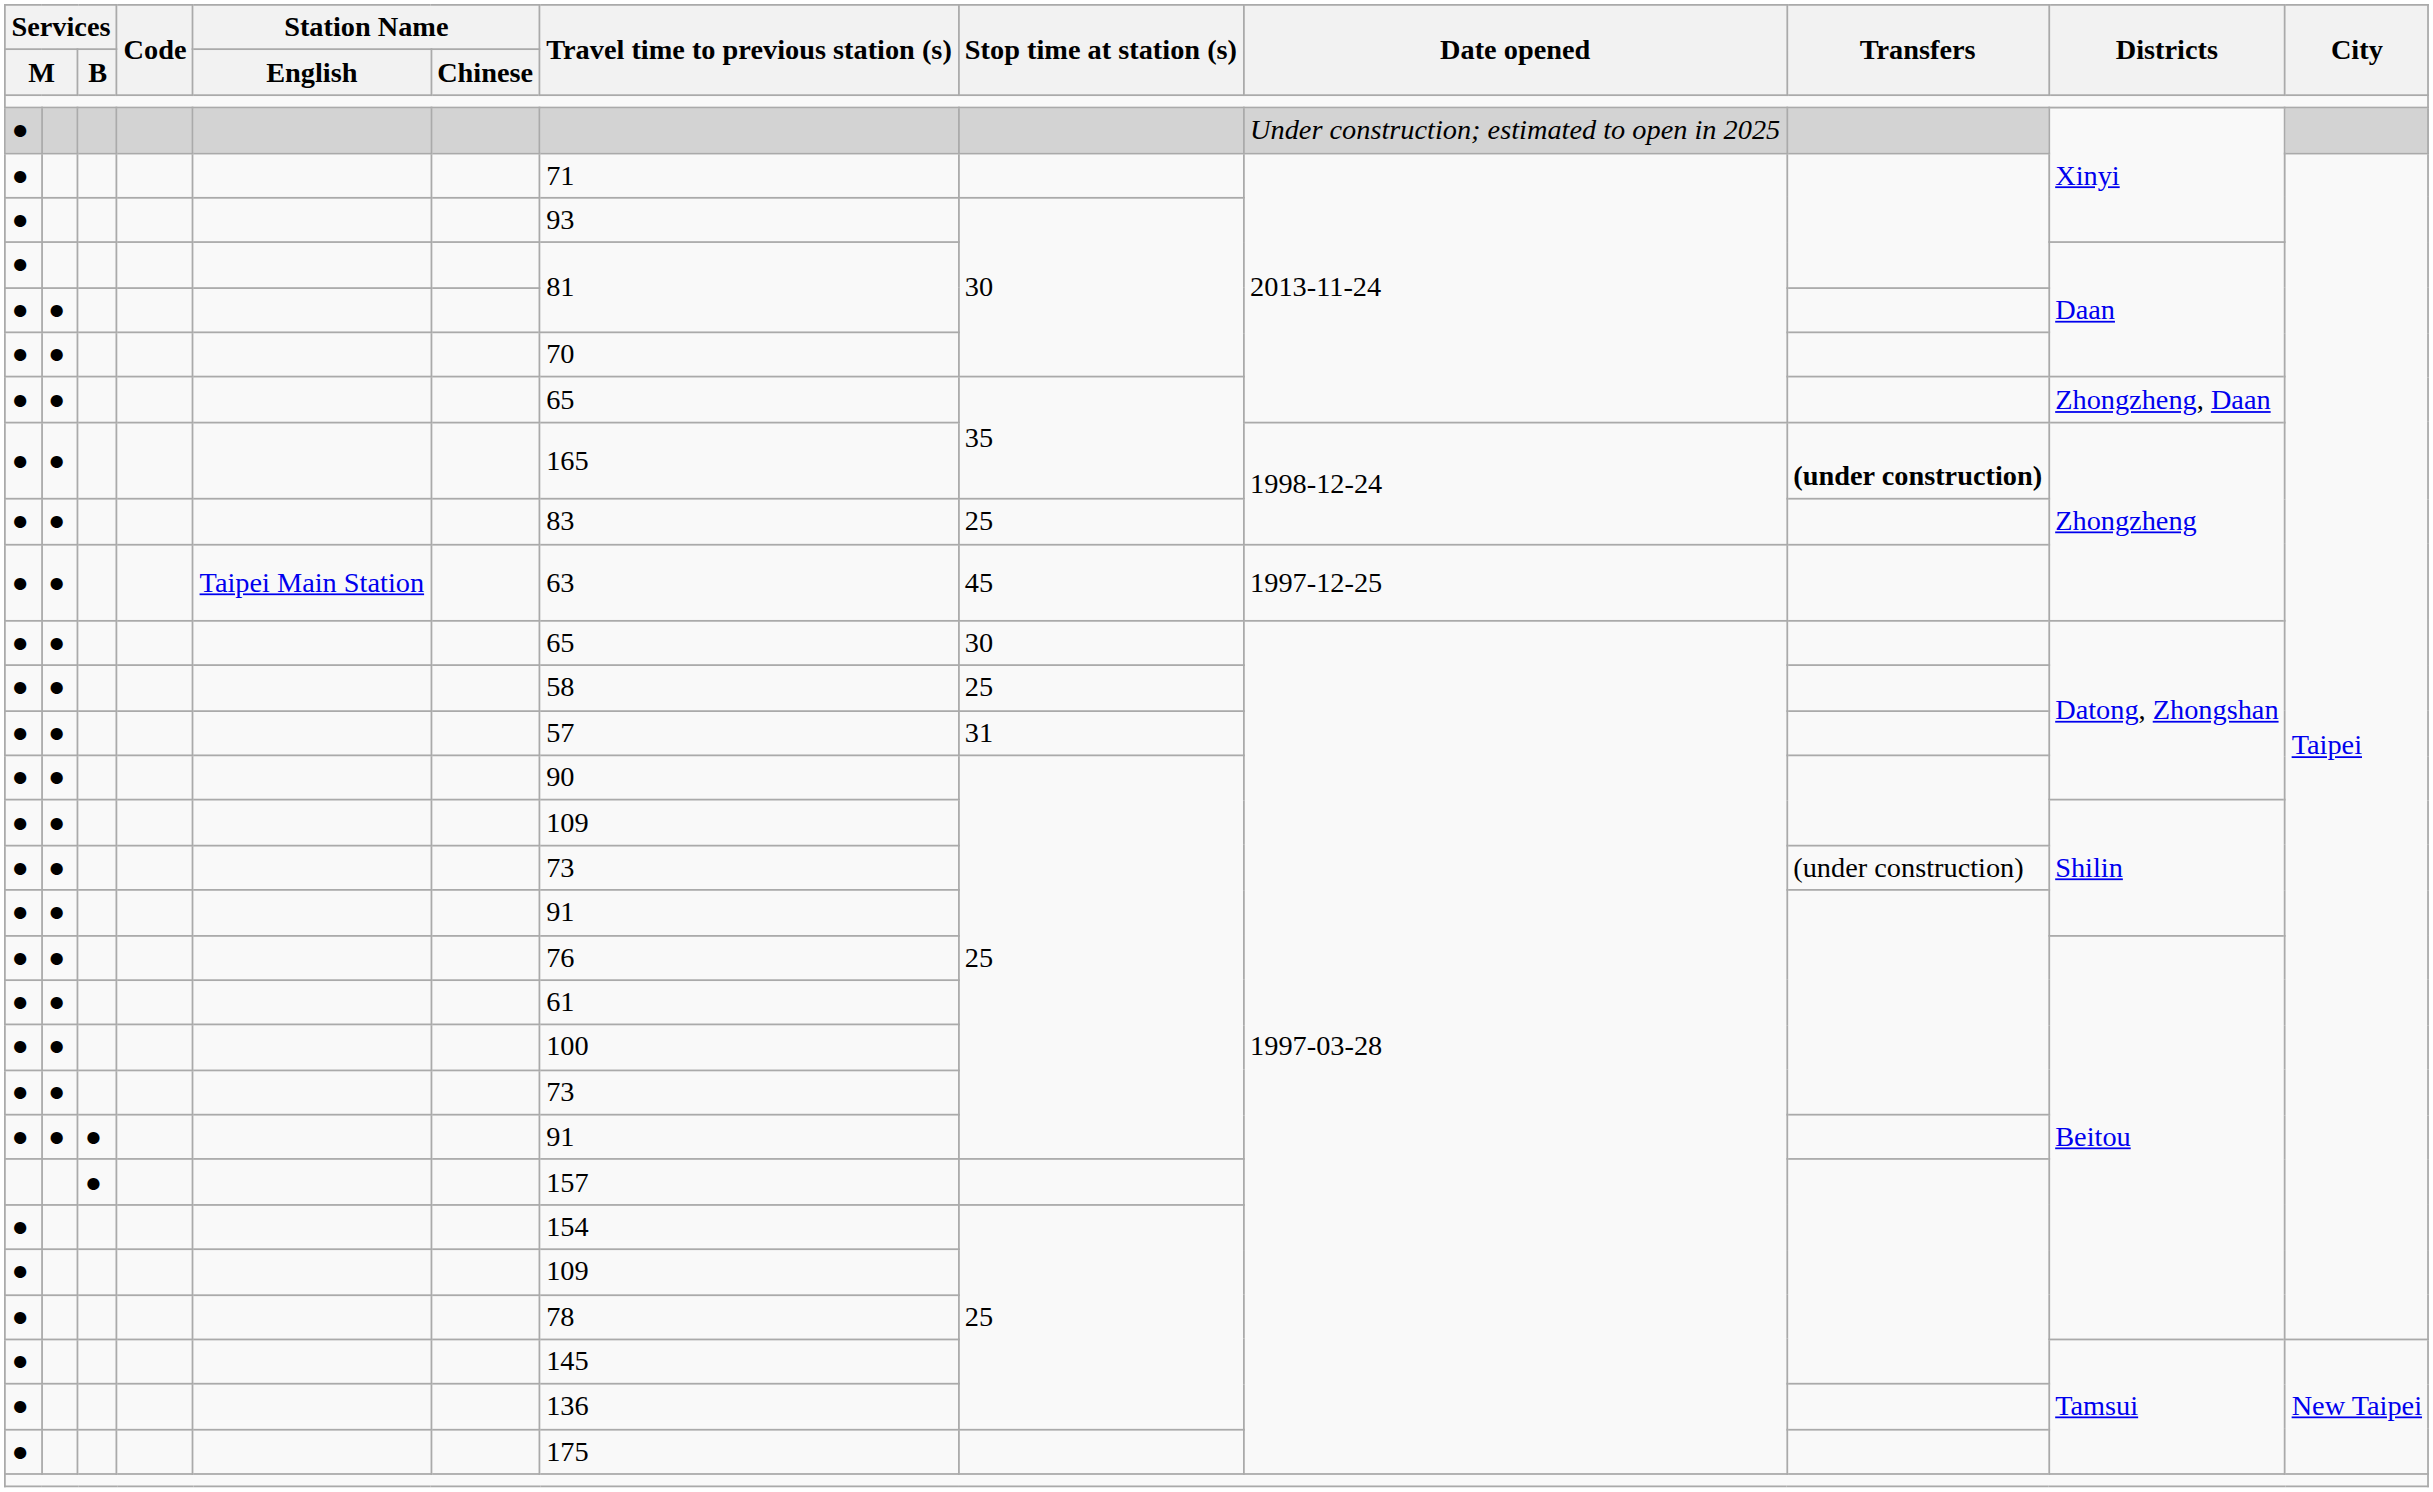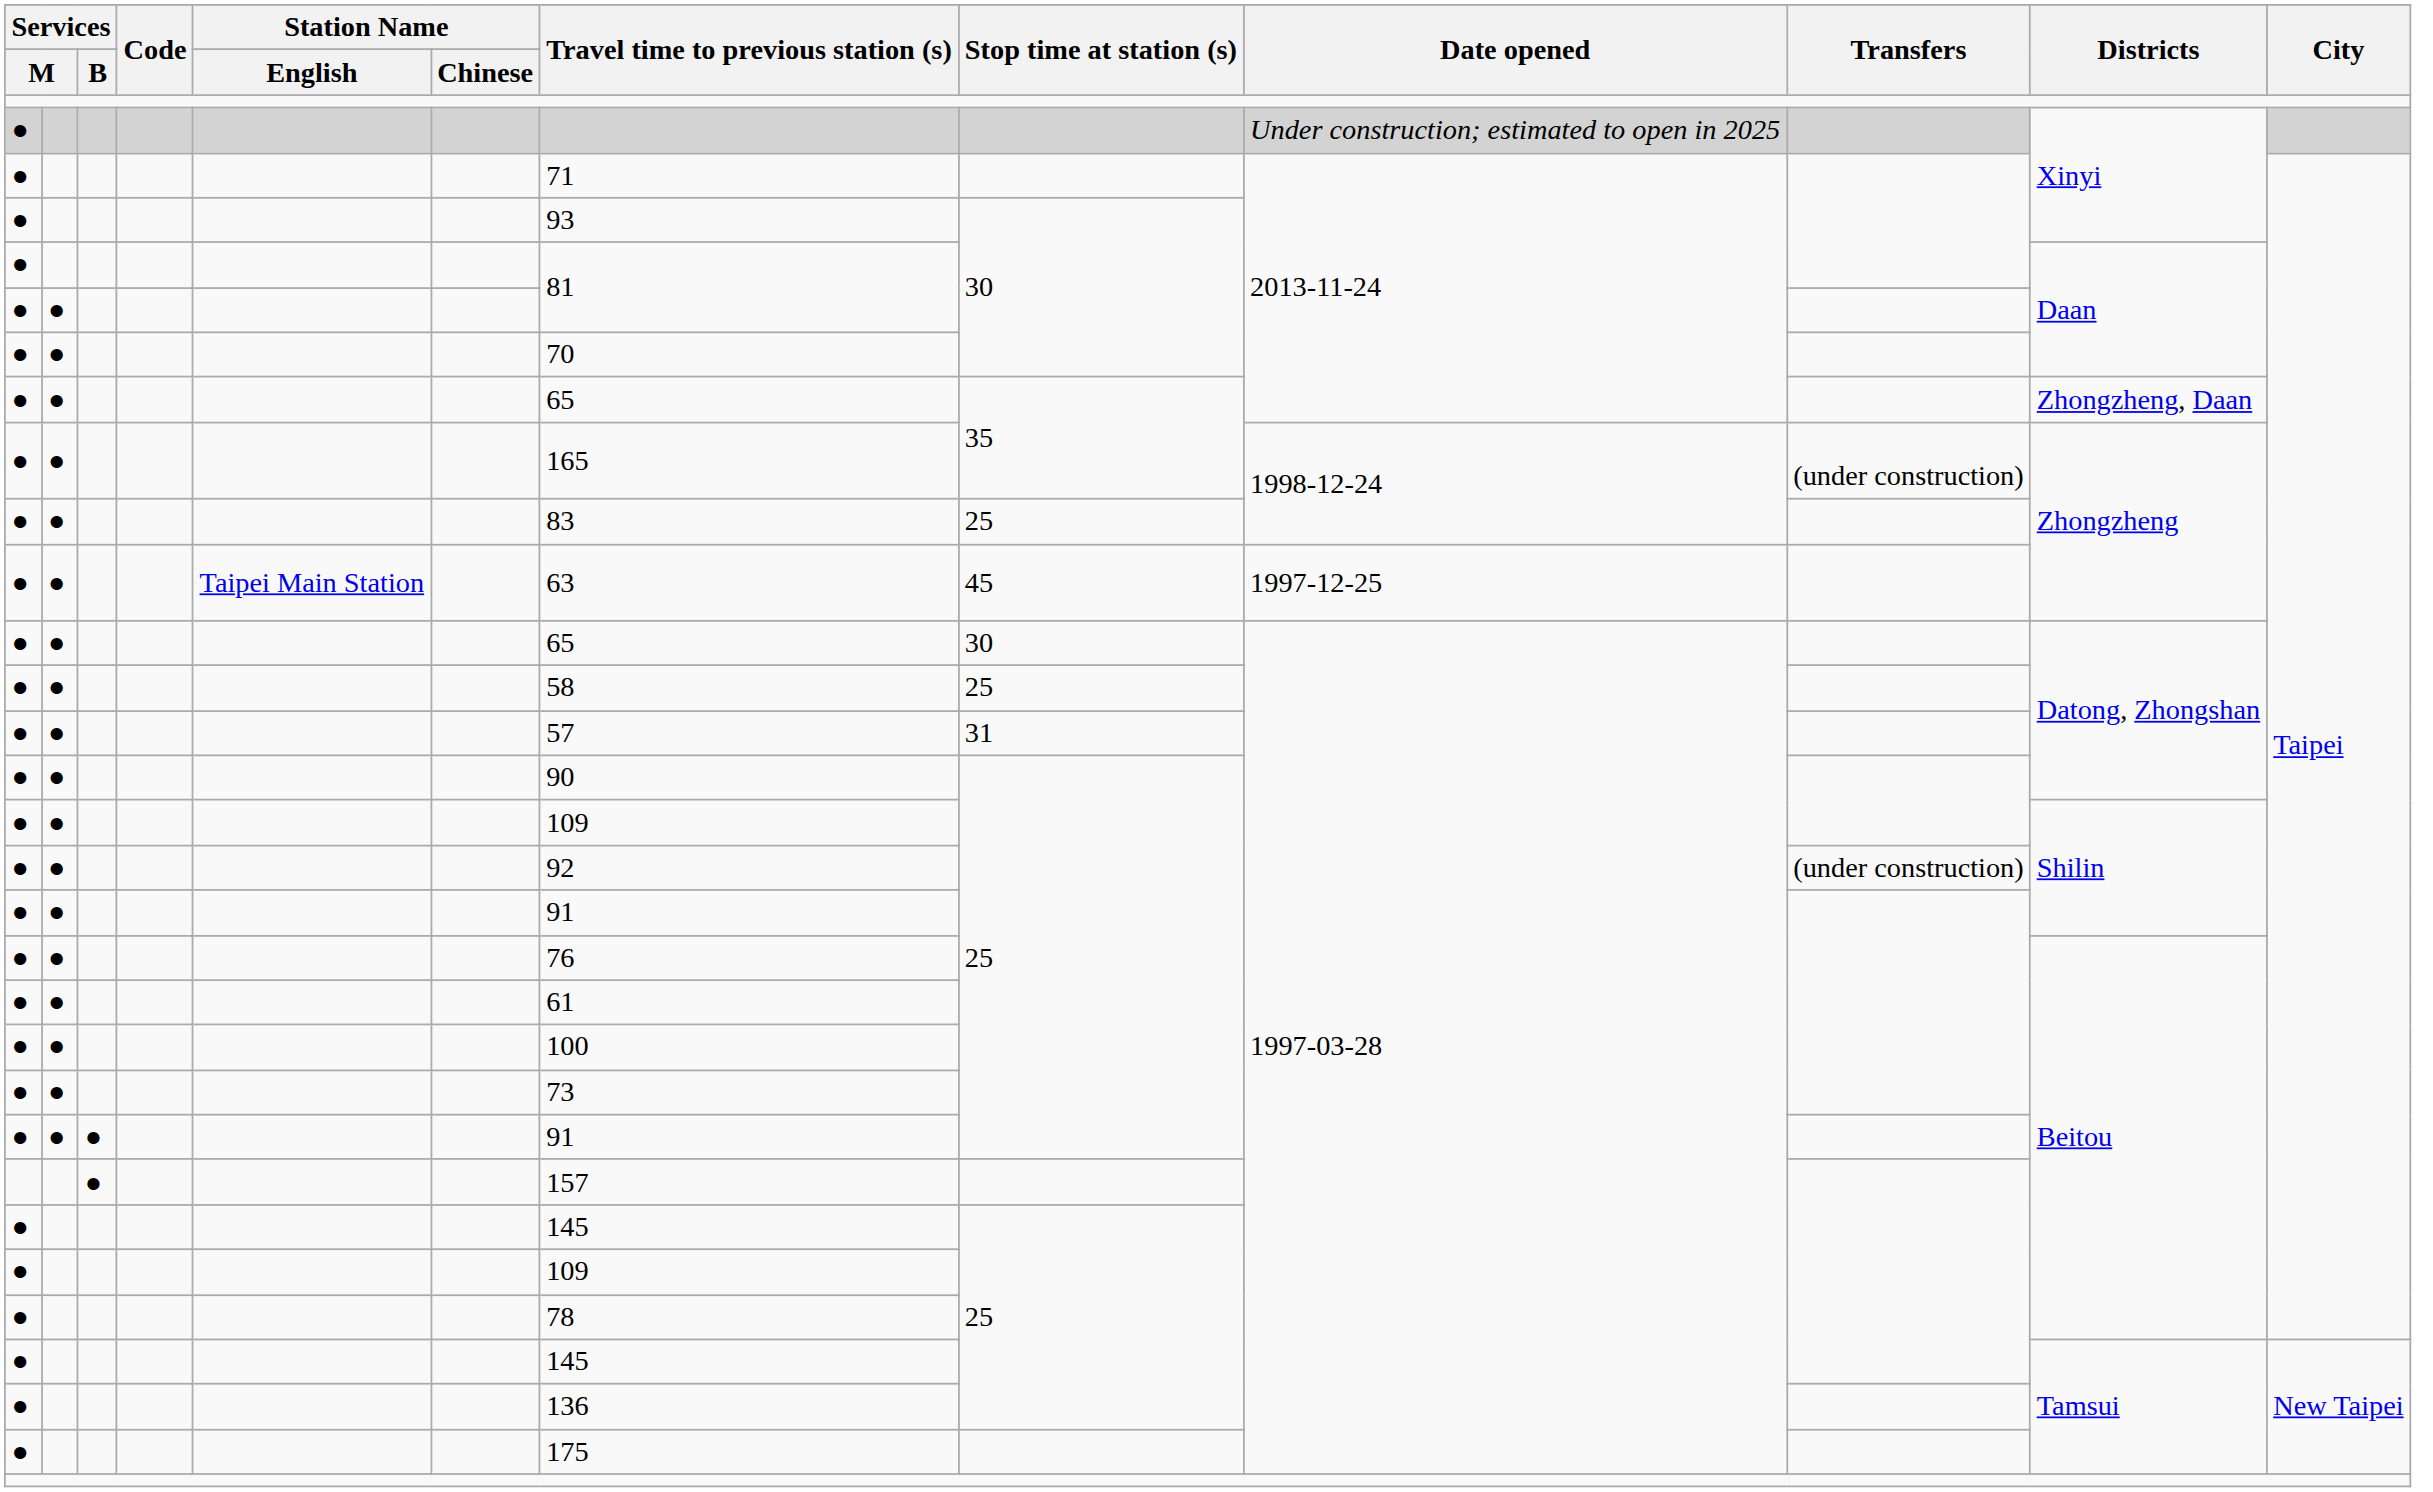row 11 | Transfers: bold -> normal
row 19 | Travel time to previous station (s): 73 -> 92
row 27 | Travel time to previous station (s): 154 -> 145
